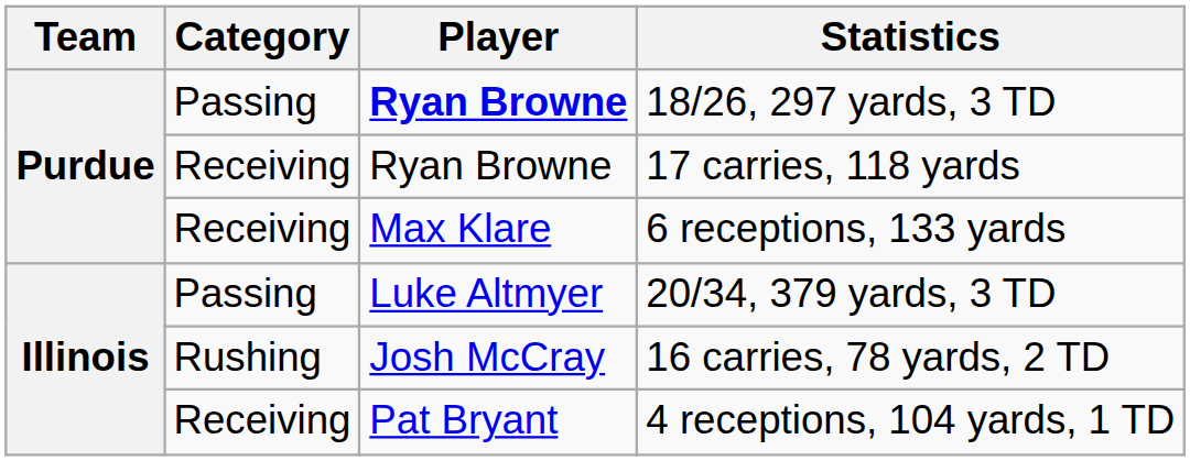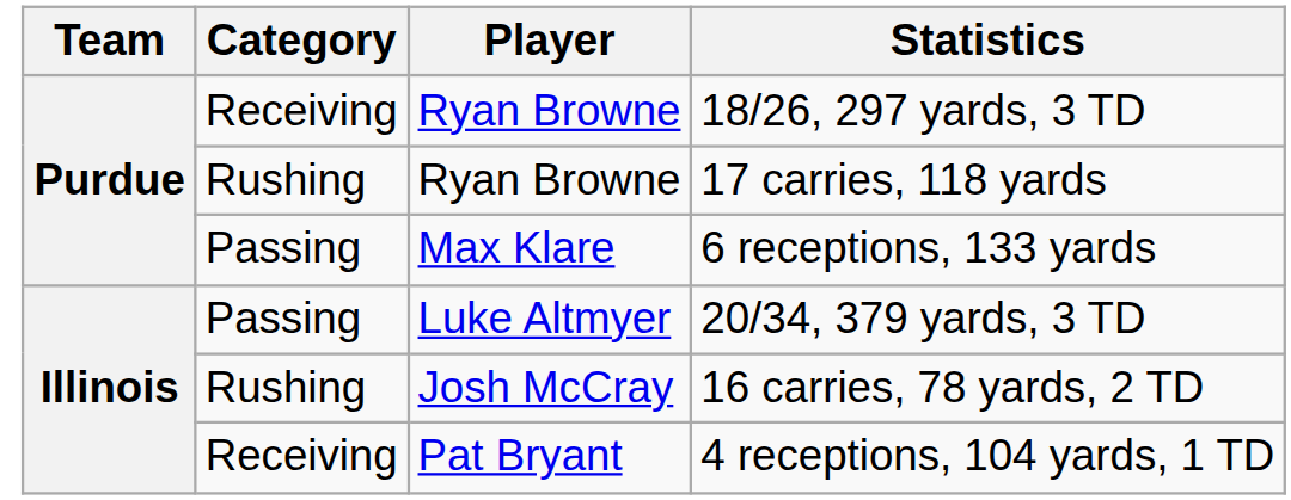18/26, 297 yards, 3 TD | Category: Passing -> Receiving
18/26, 297 yards, 3 TD | Player: bold -> normal
17 carries, 118 yards | Category: Receiving -> Rushing
6 receptions, 133 yards | Category: Receiving -> Passing
